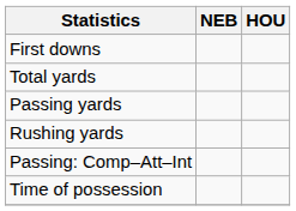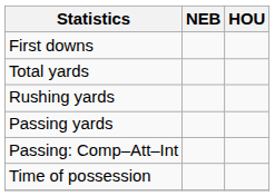rows swapped: Rushing yards <-> Passing yards
